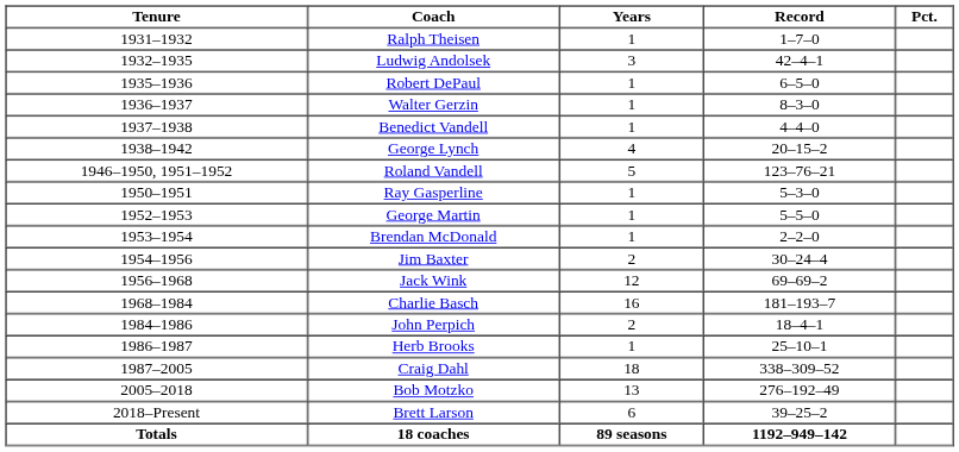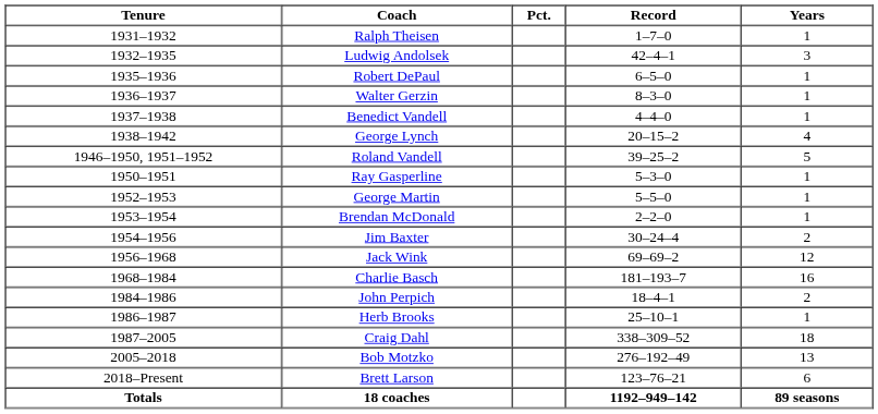columns swapped: Years <-> Pct.
Roland Vandell | Record: 123–76–21 -> 39–25–2
Brett Larson | Record: 39–25–2 -> 123–76–21
